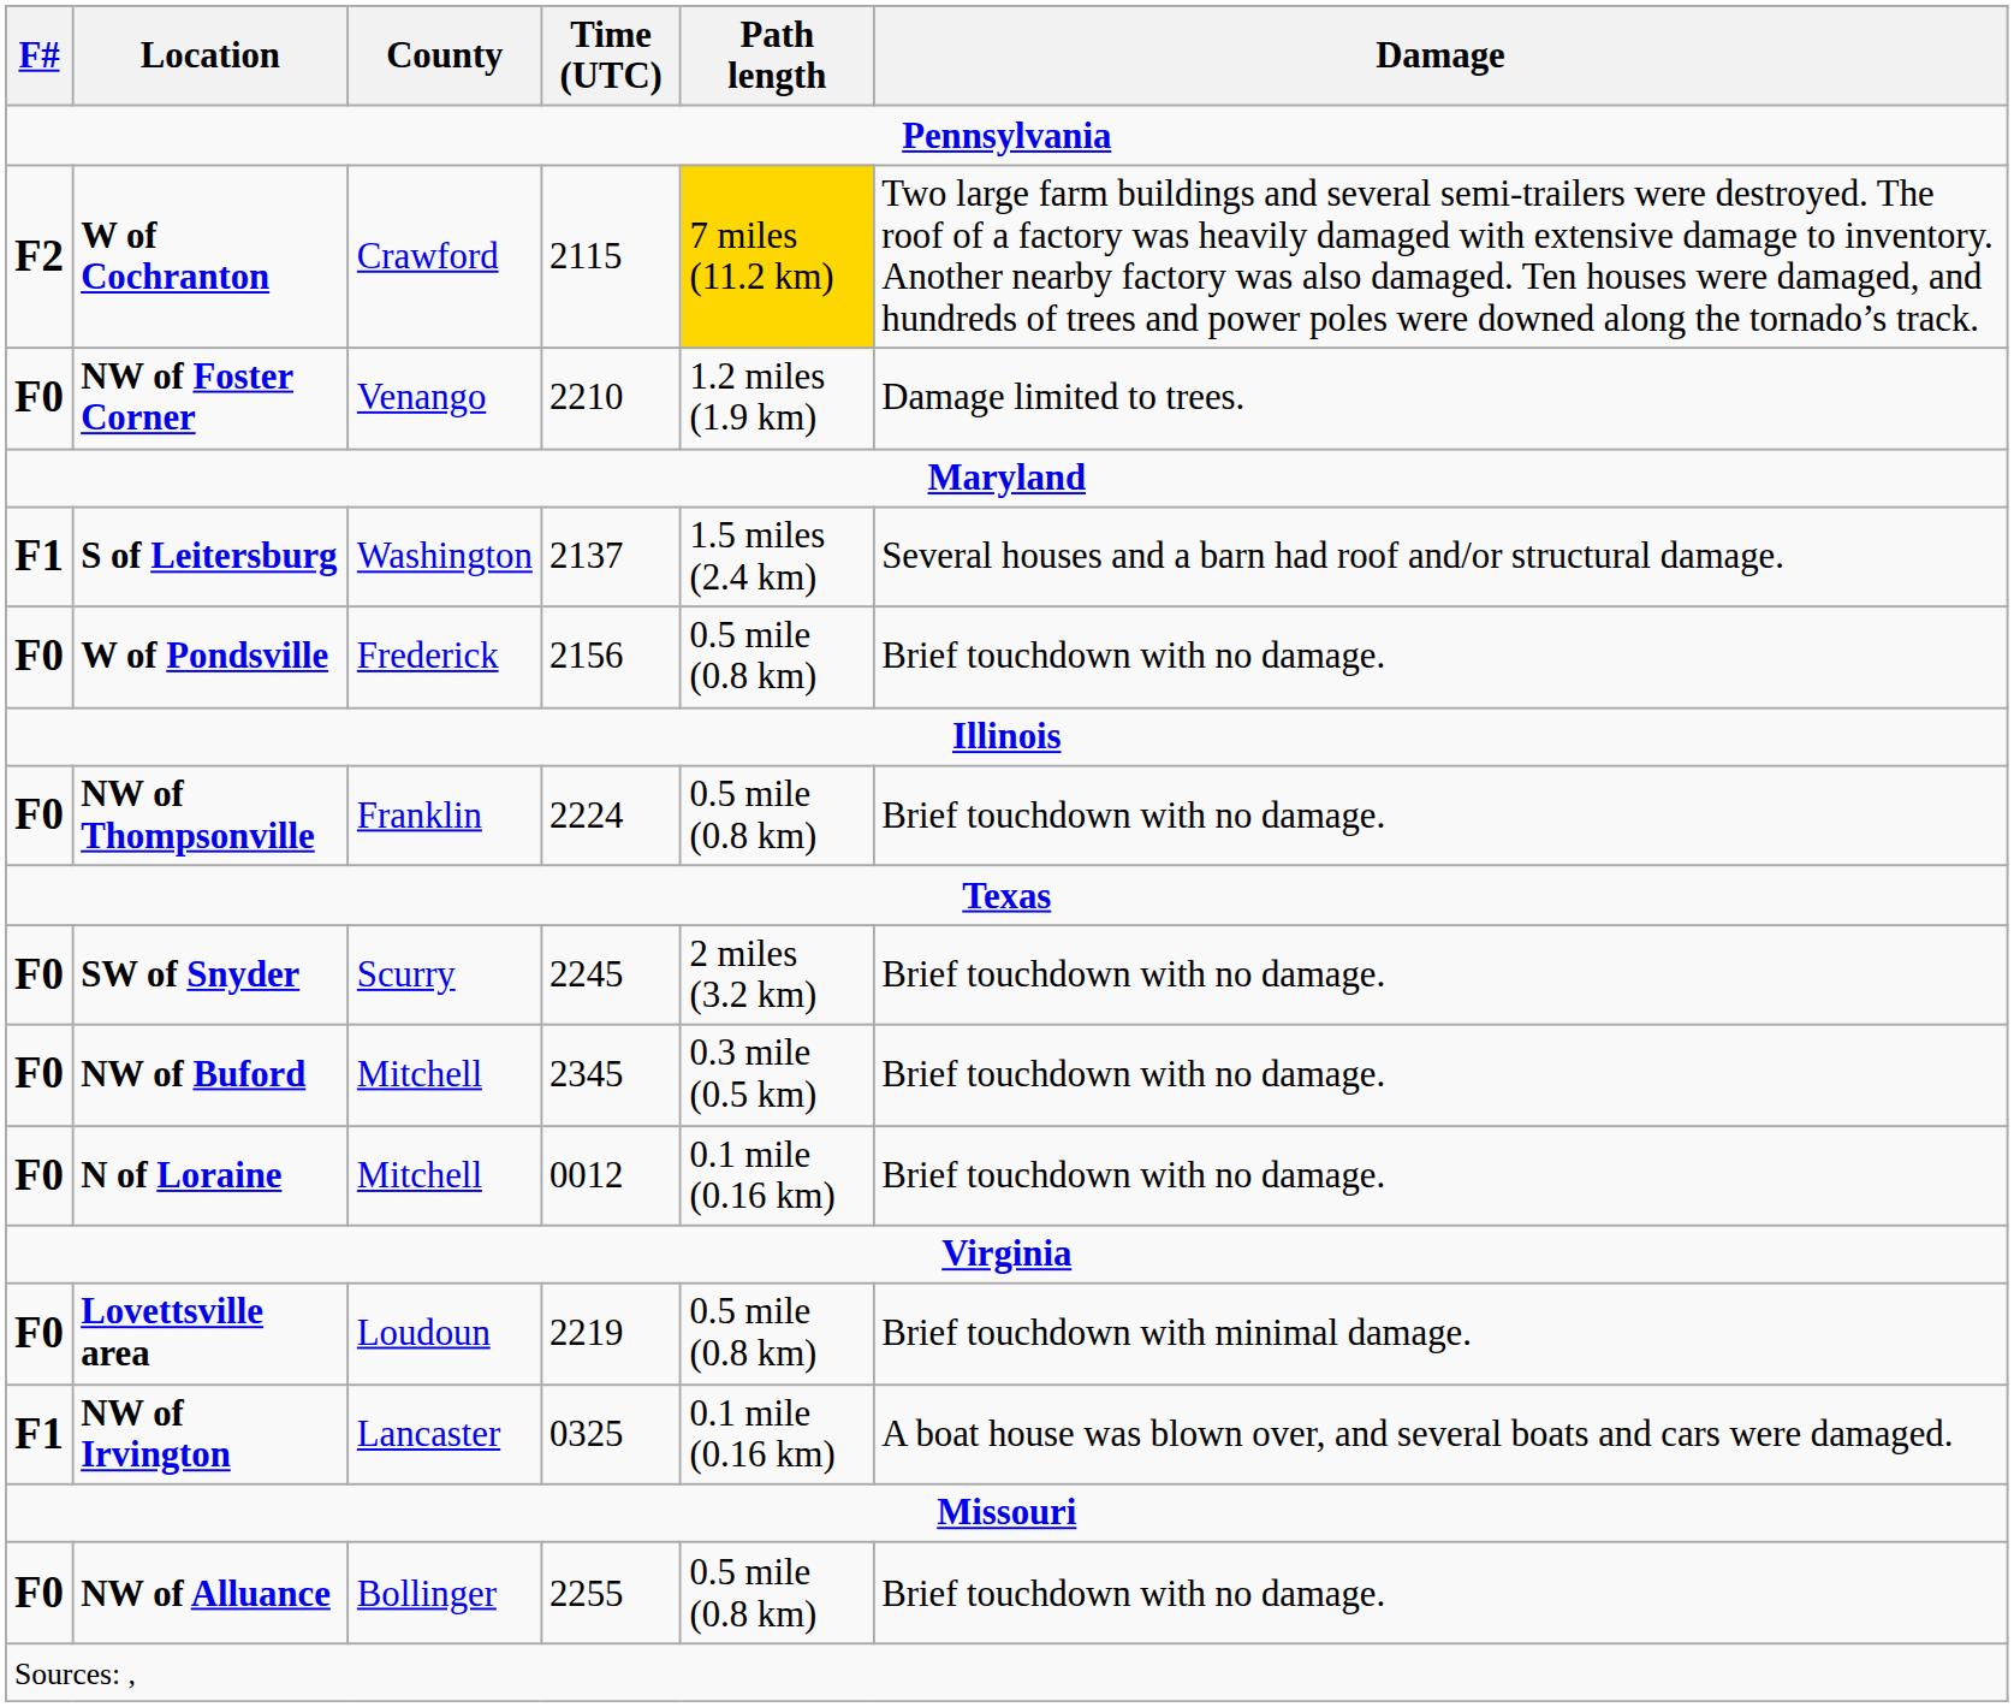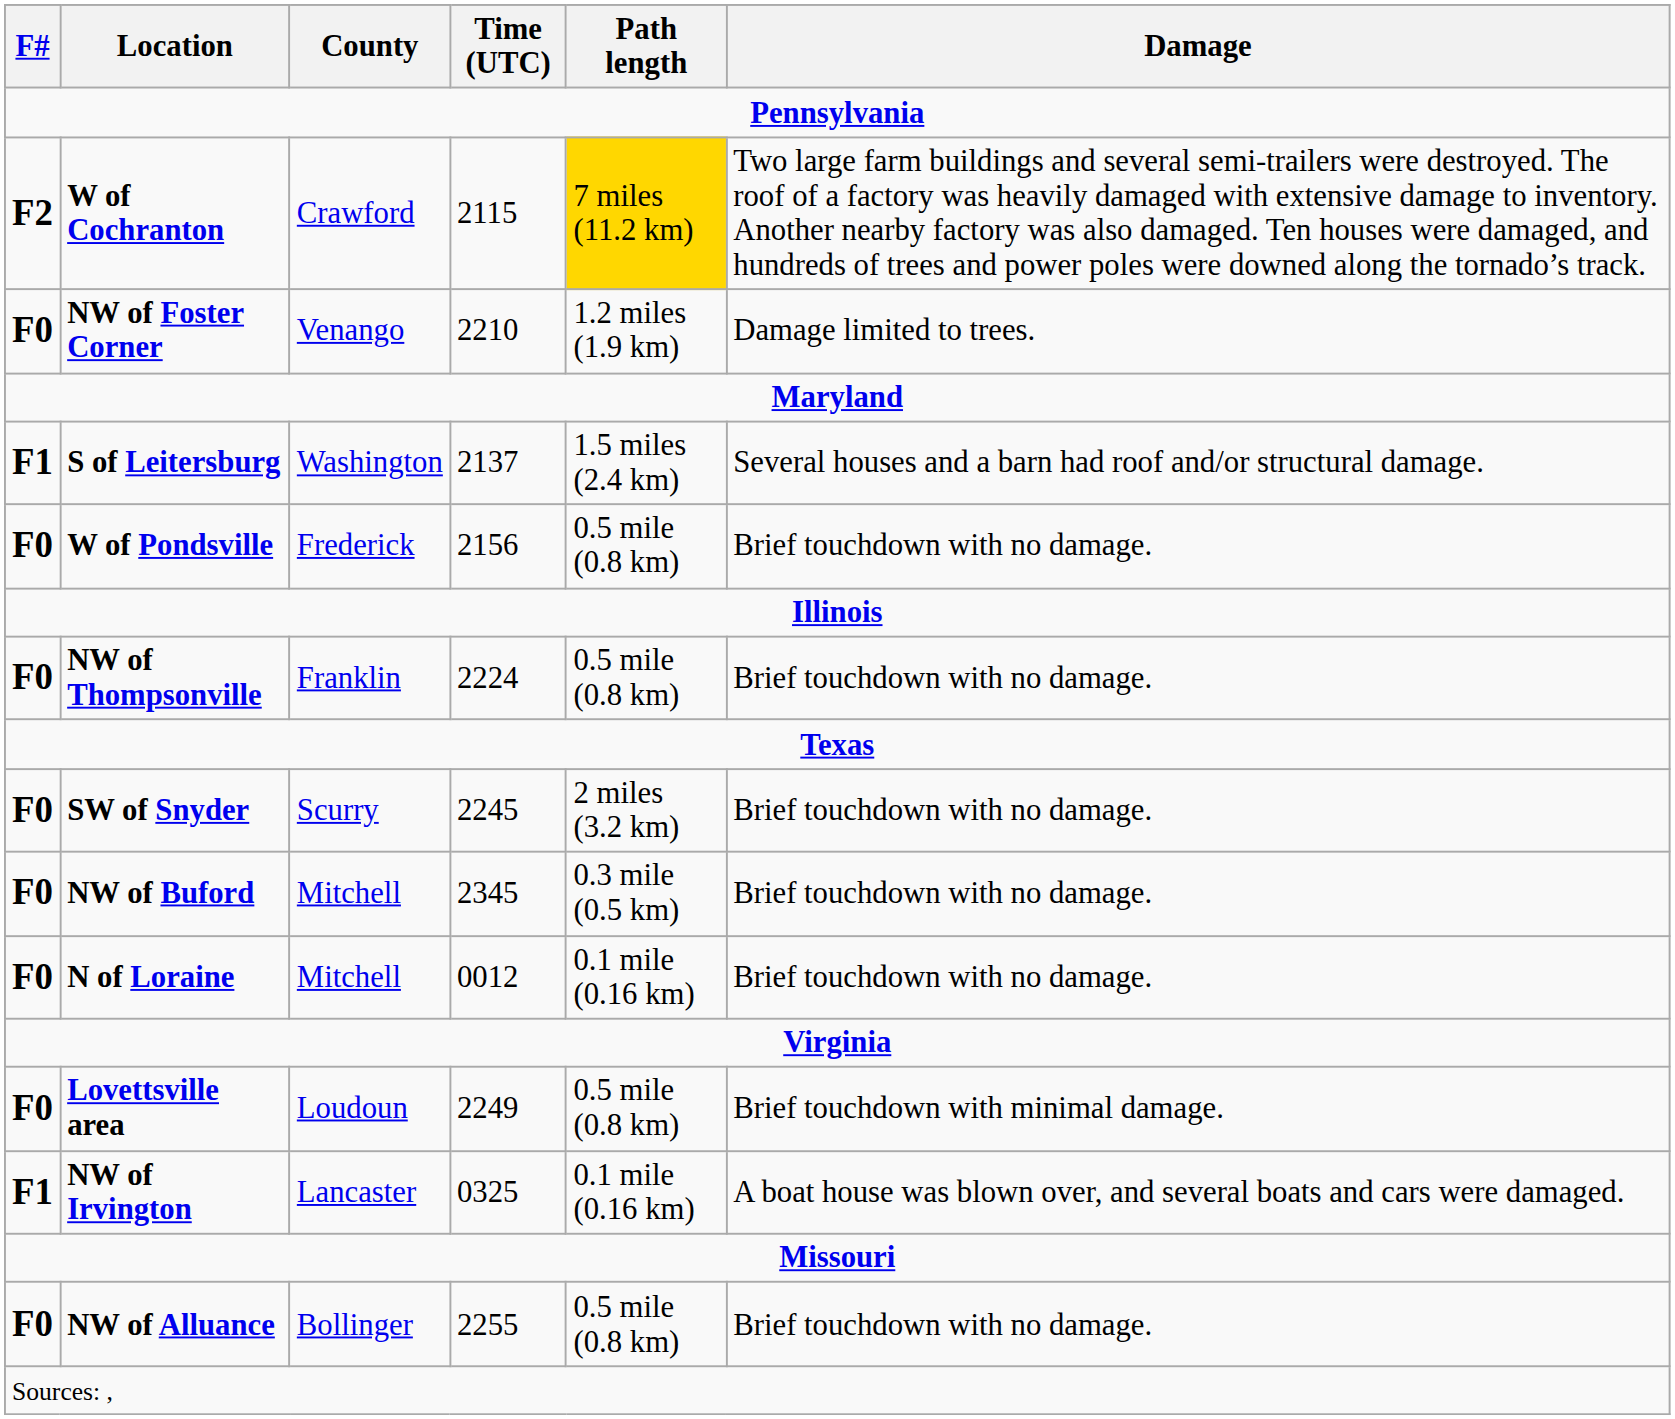Lovettsville area | Time (UTC): 2219 -> 2249
